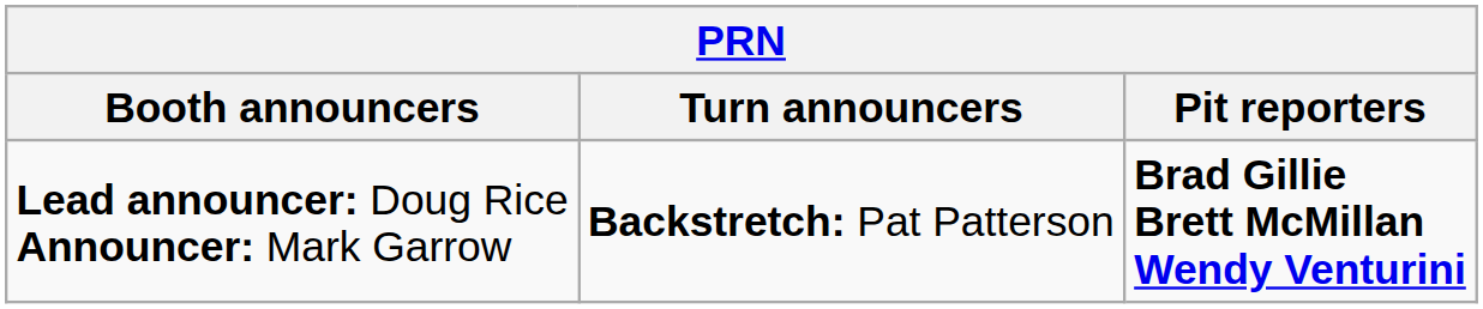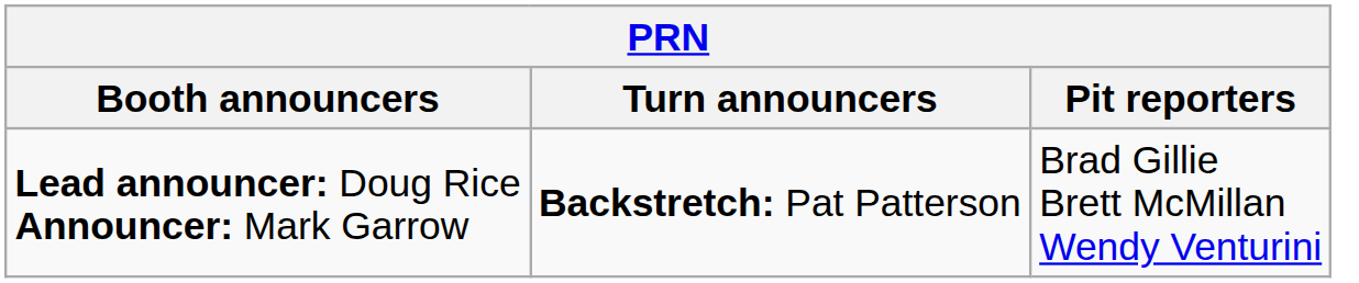Lead announcer: Doug Rice Announcer: Mark Garrow | Pit reporters: bold -> normal
